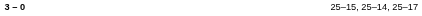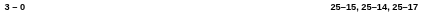row 1 | column 2: normal -> bold
